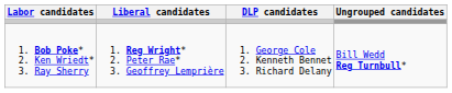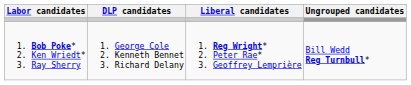columns swapped: Liberal candidates <-> DLP candidates
